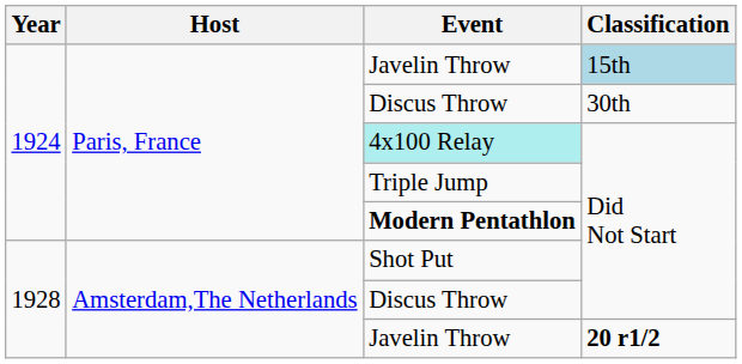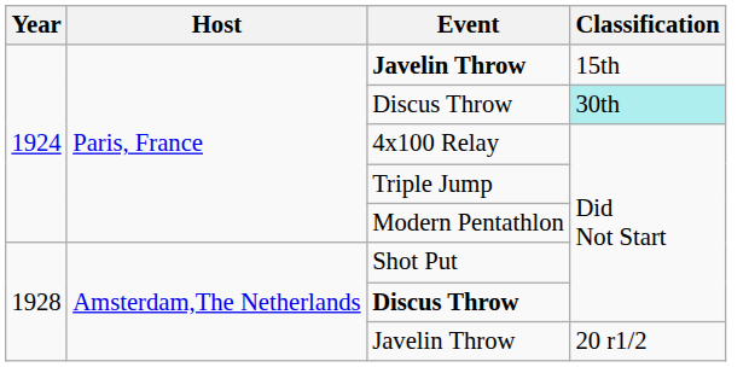Javelin Throw / 15th | Event: normal -> bold
Javelin Throw / 15th | Classification: lightblue background -> no background
Discus Throw / 30th | Classification: no background -> paleturquoise background
4x100 Relay | Event: paleturquoise background -> no background
Modern Pentathlon | Event: bold -> normal
Discus Throw / Did Not Start | Event: normal -> bold
Javelin Throw / 20 r1/2 | Classification: bold -> normal
